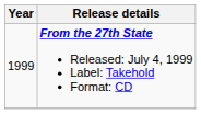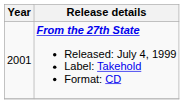row 2 | Year: 1999 -> 2001
